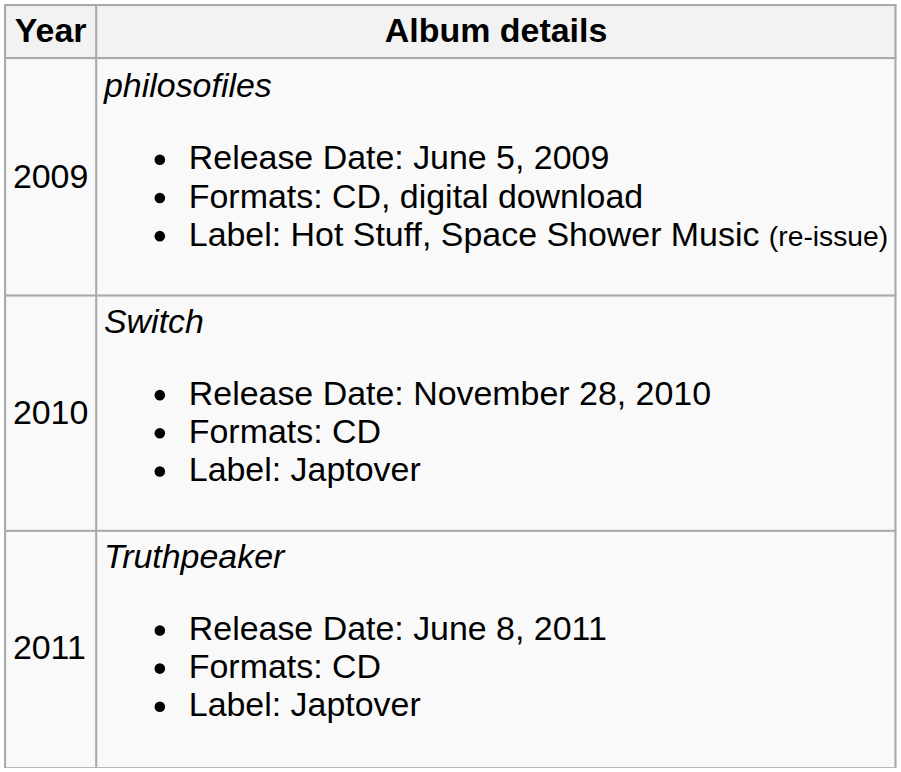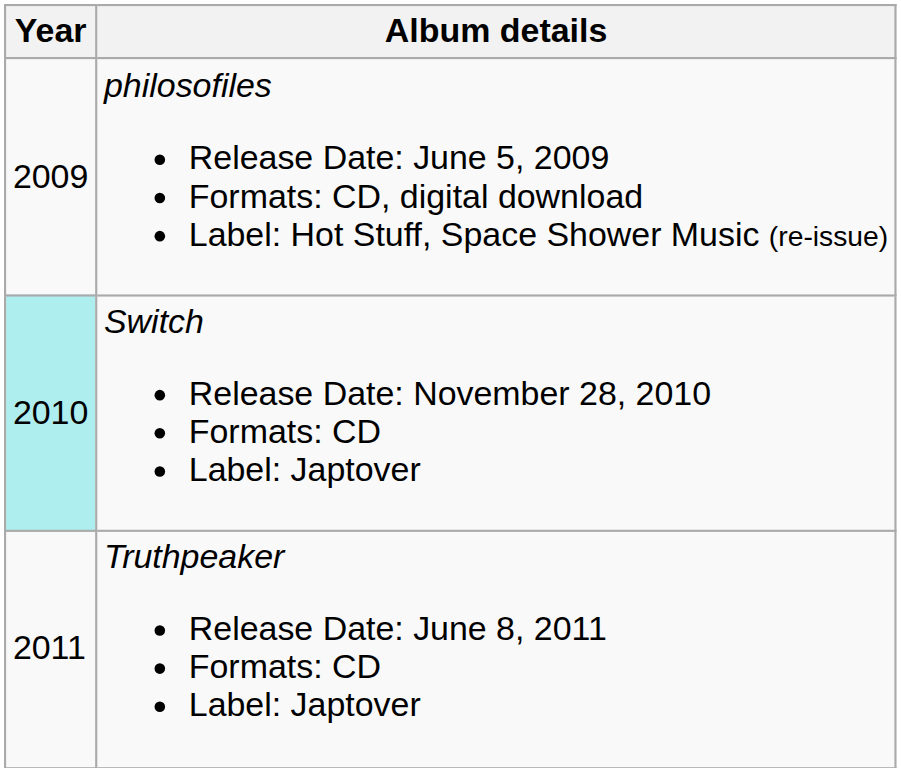row 3 | Year: no background -> paleturquoise background
